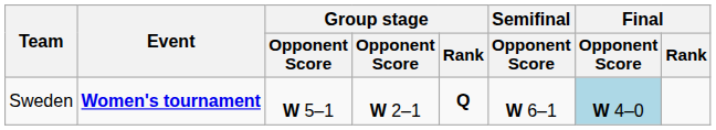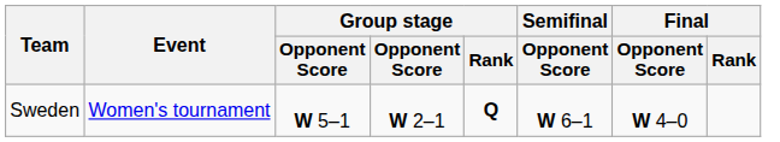Sweden | Event: bold -> normal
Sweden | Final / Opponent Score: lightblue background -> no background
